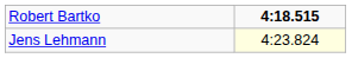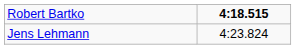Jens Lehmann | column 2: lightyellow background -> no background
